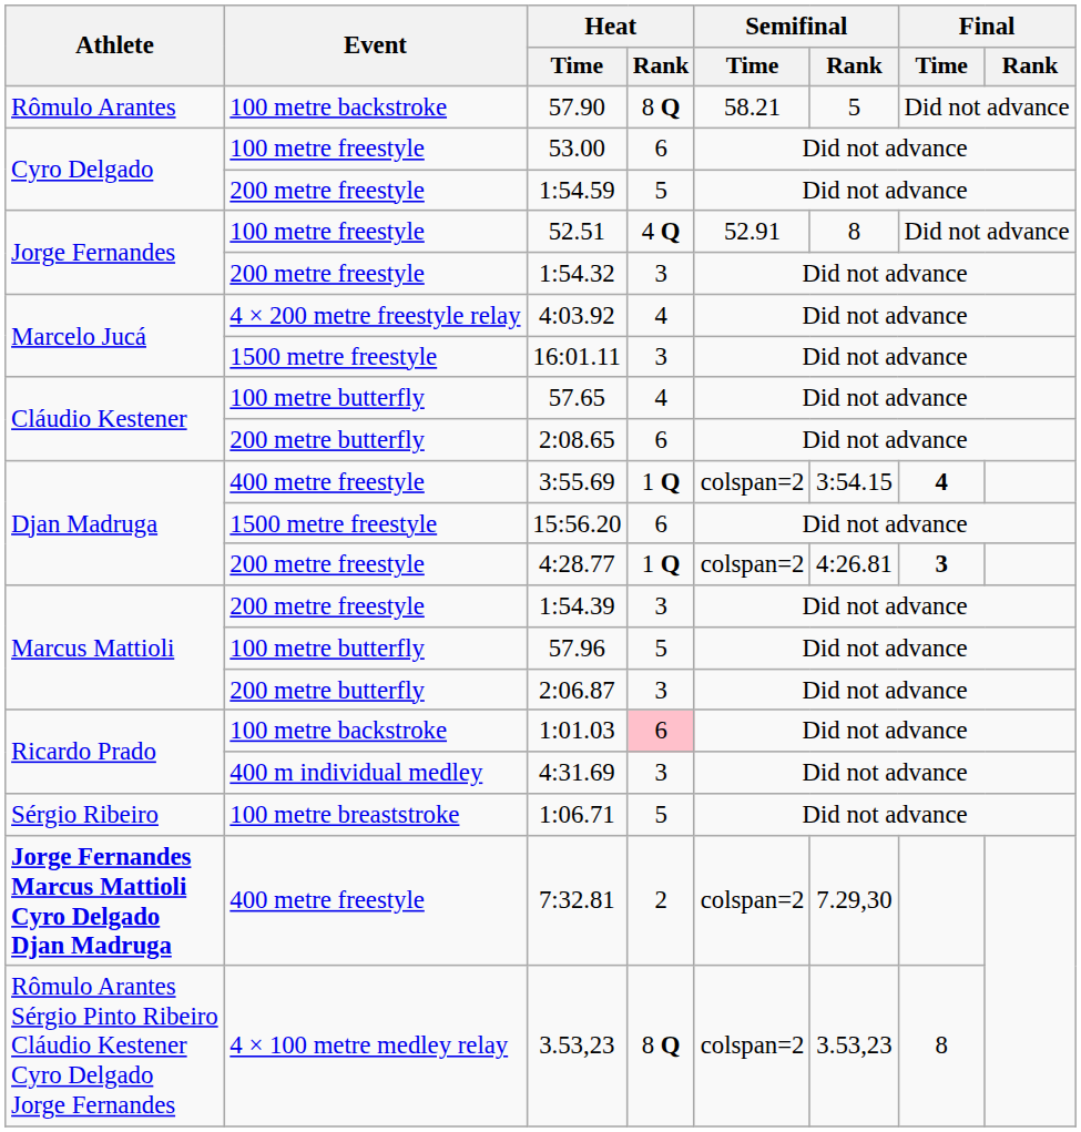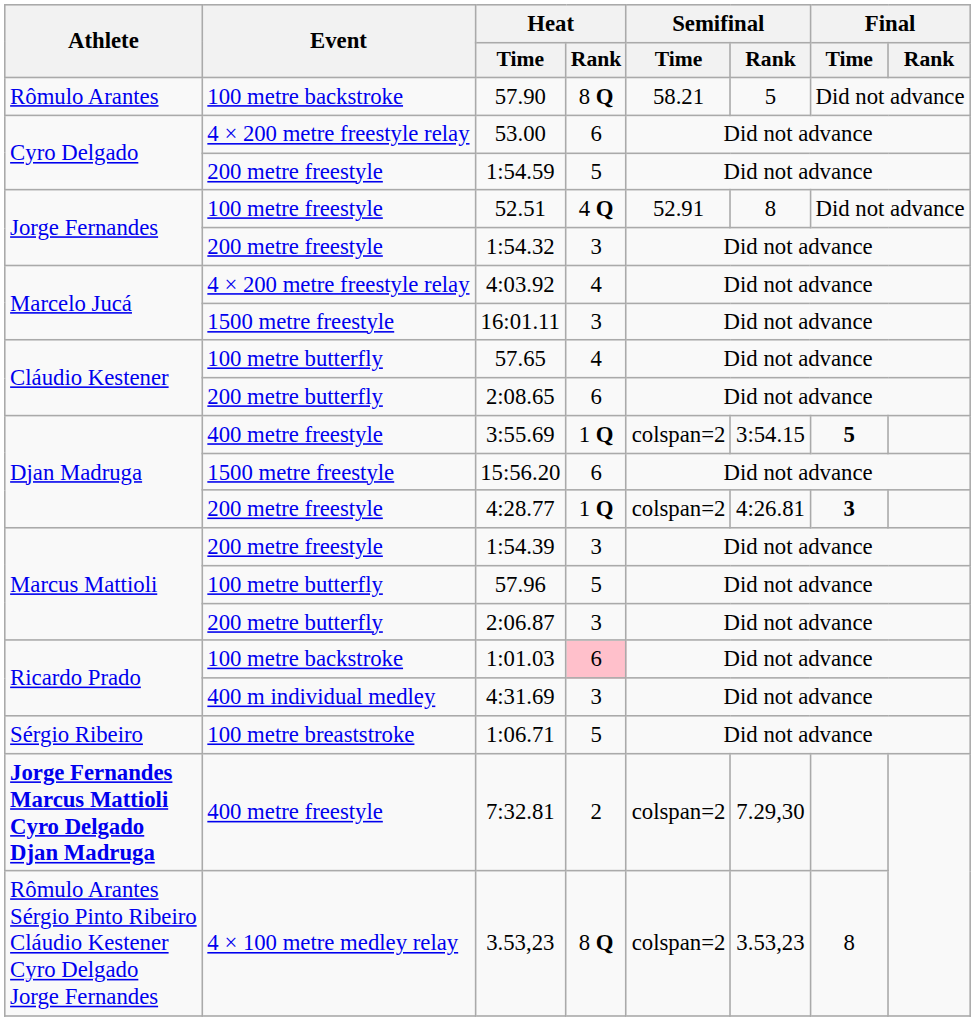53.00 | Event: 100 metre freestyle -> 4 × 200 metre freestyle relay
3:55.69 | Final / Time: 4 -> 5
